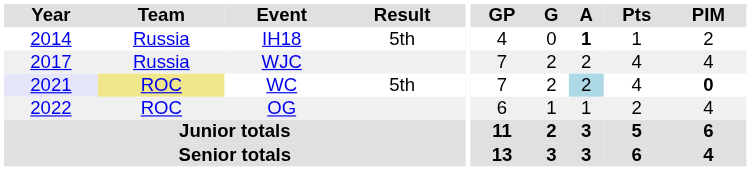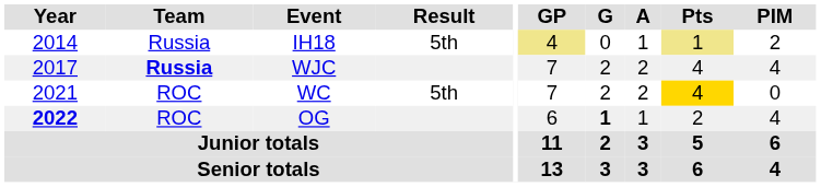IH18 | GP: no background -> khaki background
IH18 | A: bold -> normal
IH18 | Pts: no background -> khaki background
WJC | Team: normal -> bold
WC | Year: lavender background -> no background
WC | Team: khaki background -> no background
WC | A: lightblue background -> no background
WC | Pts: no background -> gold background
WC | PIM: bold -> normal
OG | Year: normal -> bold
OG | G: normal -> bold
